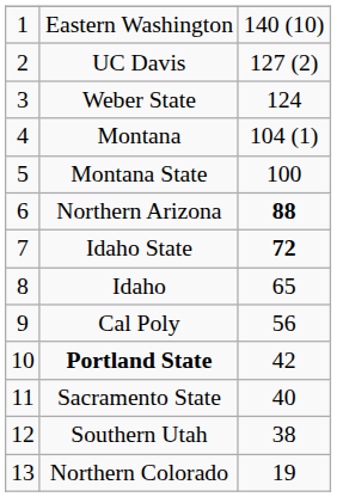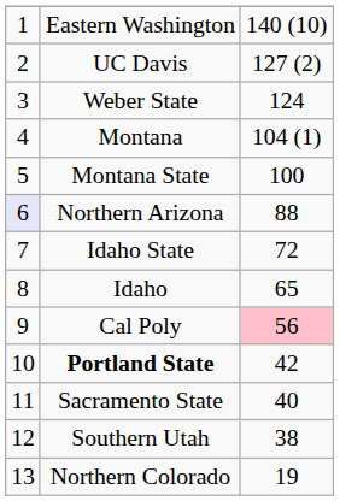Northern Arizona | column 1: no background -> lavender background
Northern Arizona | column 3: bold -> normal
Idaho State | column 3: bold -> normal
Cal Poly | column 3: no background -> pink background
